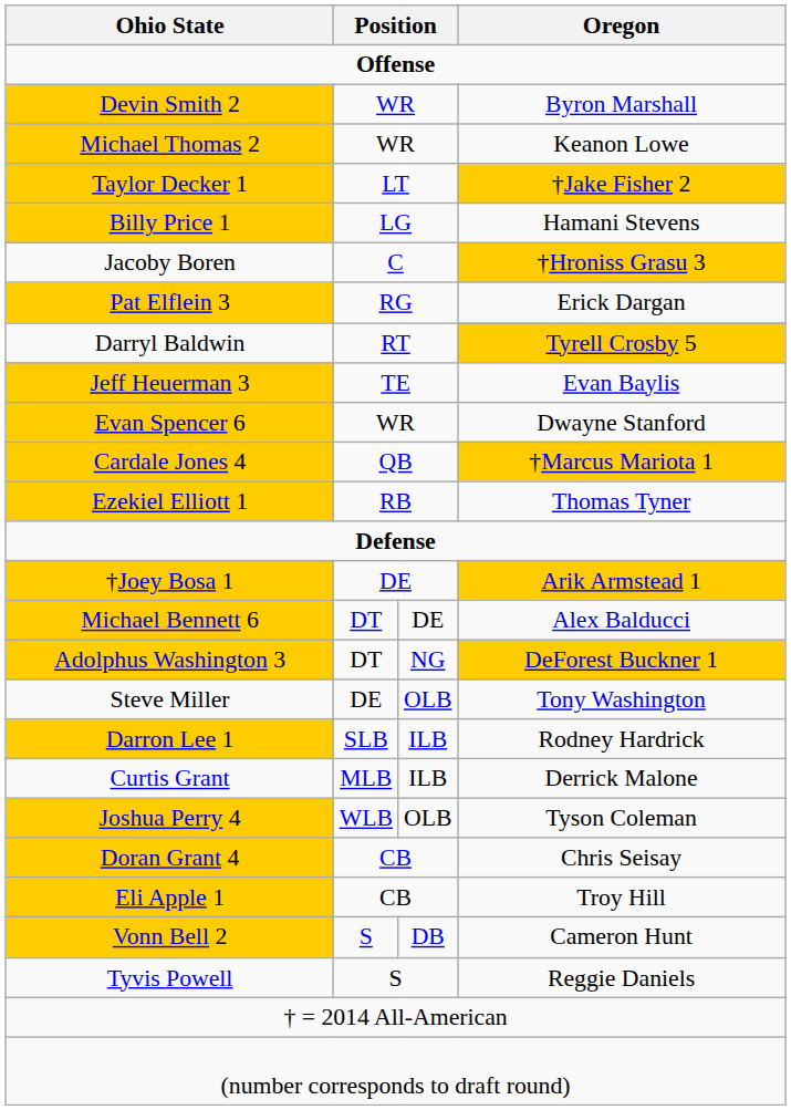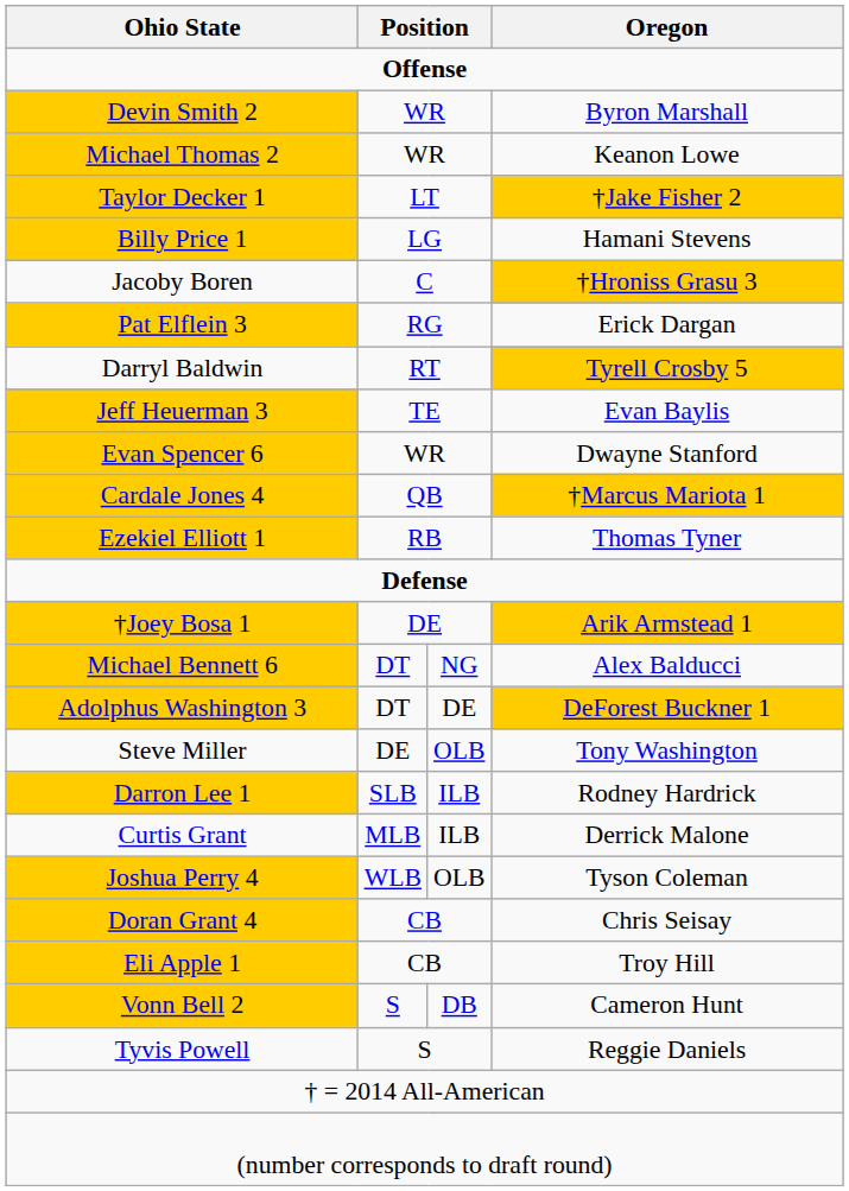Michael Bennett 6 | column 3: DE -> NG
Adolphus Washington 3 | column 3: NG -> DE
